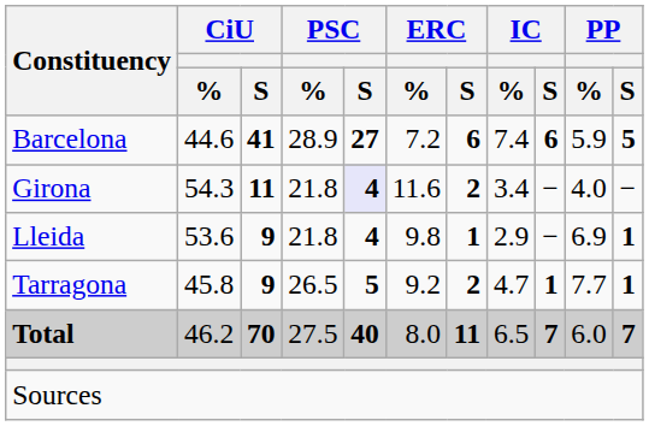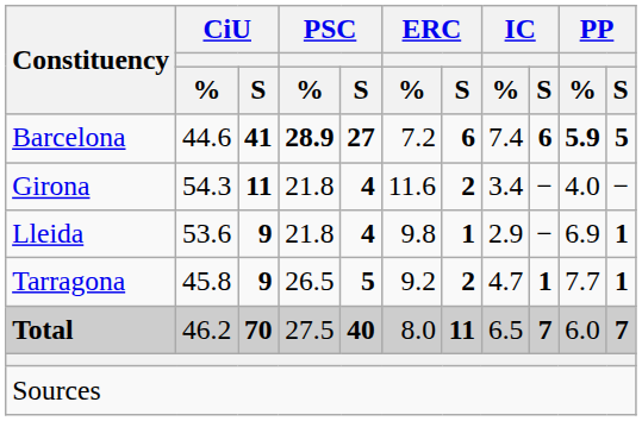Barcelona | PSC / %: normal -> bold
Barcelona | PP / %: normal -> bold
Girona | PSC / S: lavender background -> no background
